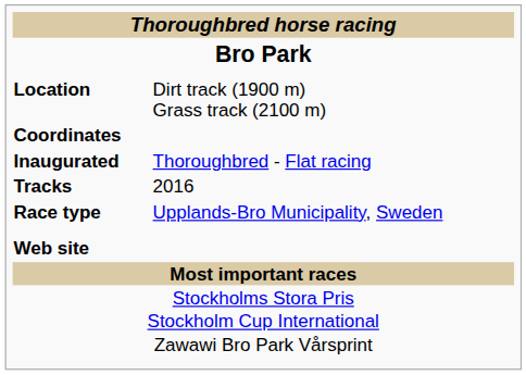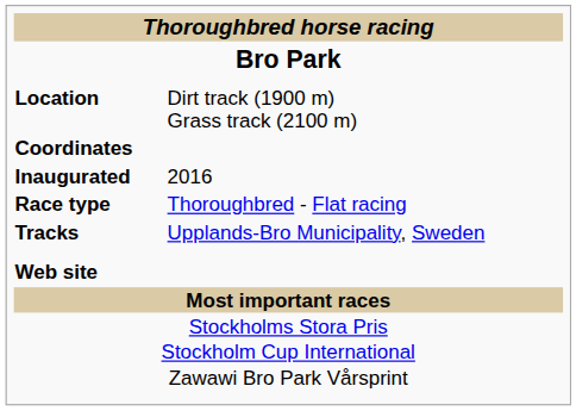row 5 | column 2: Thoroughbred - Flat racing -> 2016
row 6 | column 1: Tracks -> Race type
row 6 | column 2: 2016 -> Thoroughbred - Flat racing
row 7 | column 1: Race type -> Tracks
